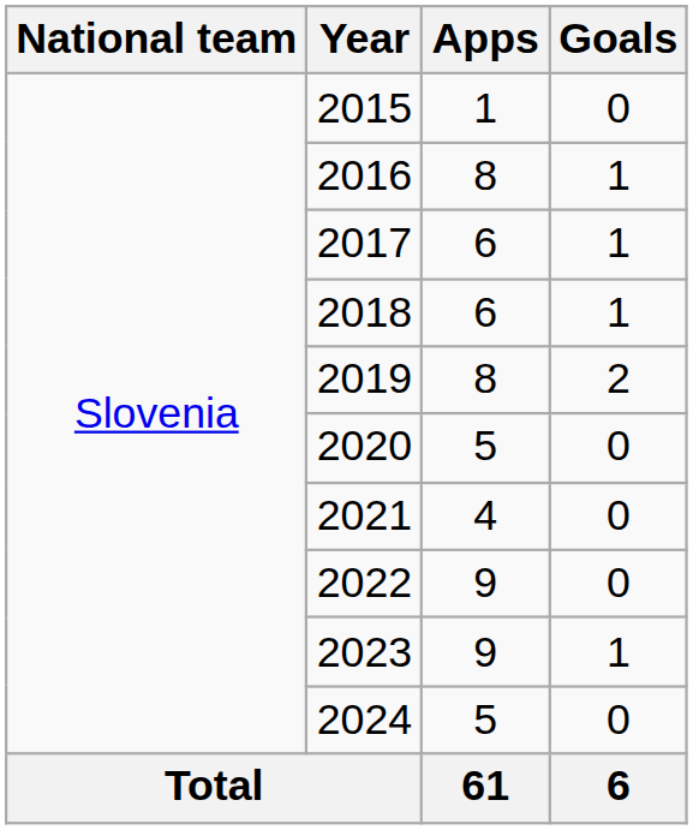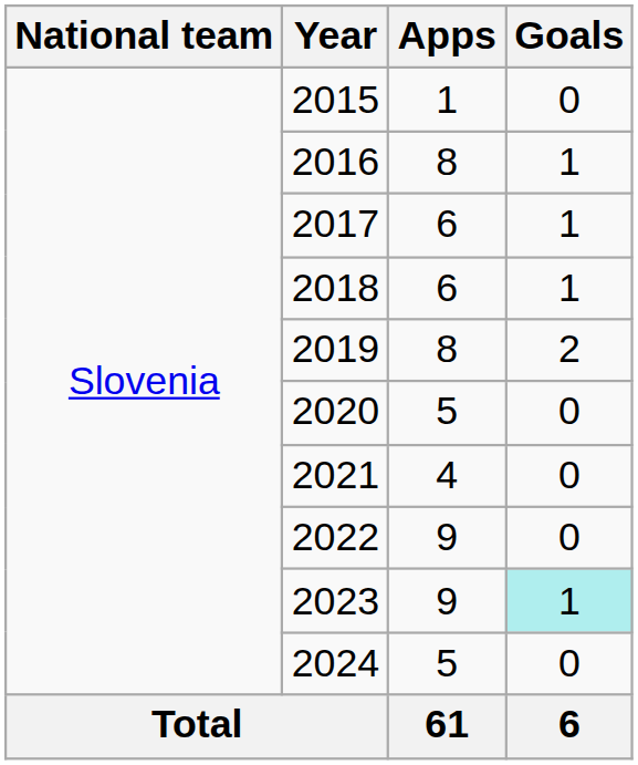2023 | Goals: no background -> paleturquoise background
